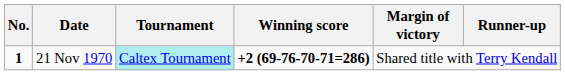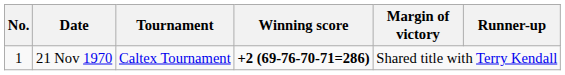21 Nov 1970 | No.: bold -> normal
21 Nov 1970 | Tournament: paleturquoise background -> no background
